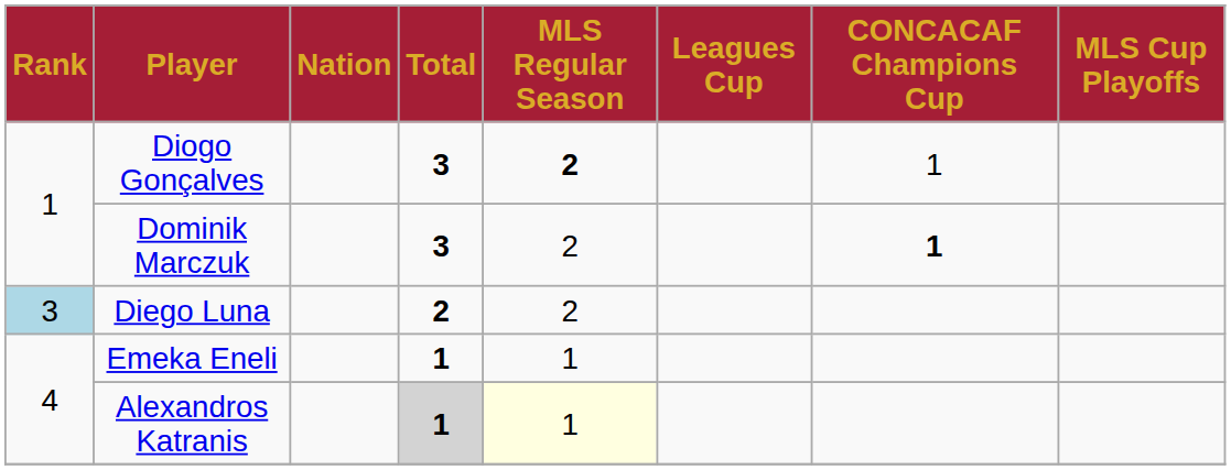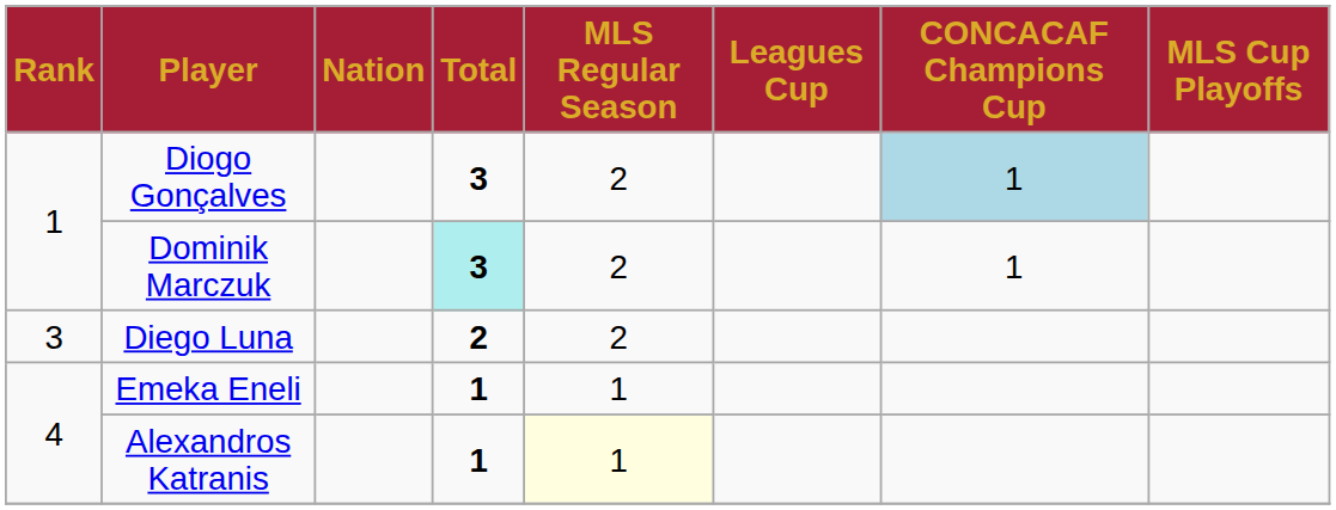Diogo Gonçalves | MLS Regular Season: bold -> normal
Diogo Gonçalves | CONCACAF Champions Cup: no background -> lightblue background
Dominik Marczuk | Total: no background -> paleturquoise background
Dominik Marczuk | CONCACAF Champions Cup: bold -> normal
Diego Luna | Rank: lightblue background -> no background
Alexandros Katranis | Total: lightgrey background -> no background
